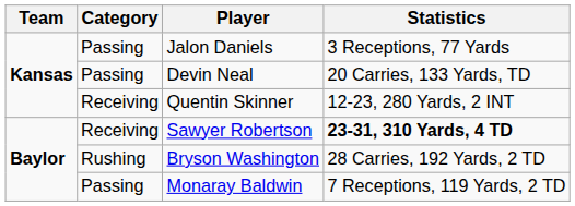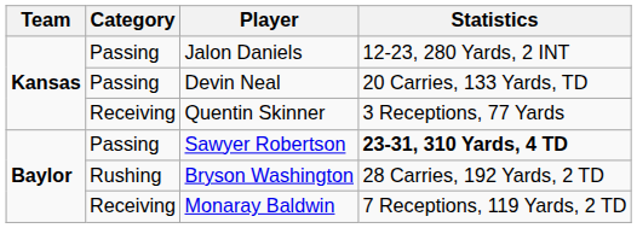Jalon Daniels | Statistics: 3 Receptions, 77 Yards -> 12-23, 280 Yards, 2 INT
Quentin Skinner | Statistics: 12-23, 280 Yards, 2 INT -> 3 Receptions, 77 Yards
Sawyer Robertson | Category: Receiving -> Passing
Monaray Baldwin | Category: Passing -> Receiving
